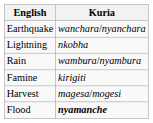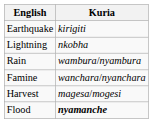Earthquake | Kuria: wanchara/nyanchara -> kirigiti
Famine | Kuria: kirigiti -> wanchara/nyanchara
